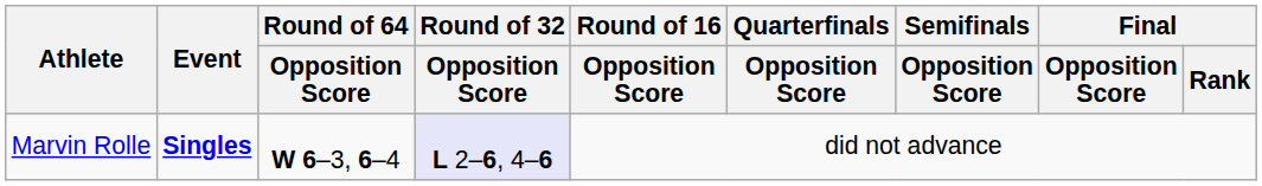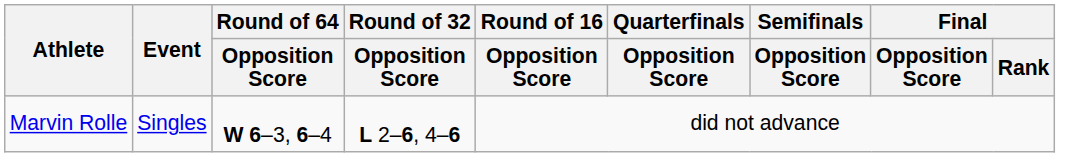Marvin Rolle | Event: bold -> normal
Marvin Rolle | Round of 32 / Opposition Score: lavender background -> no background
